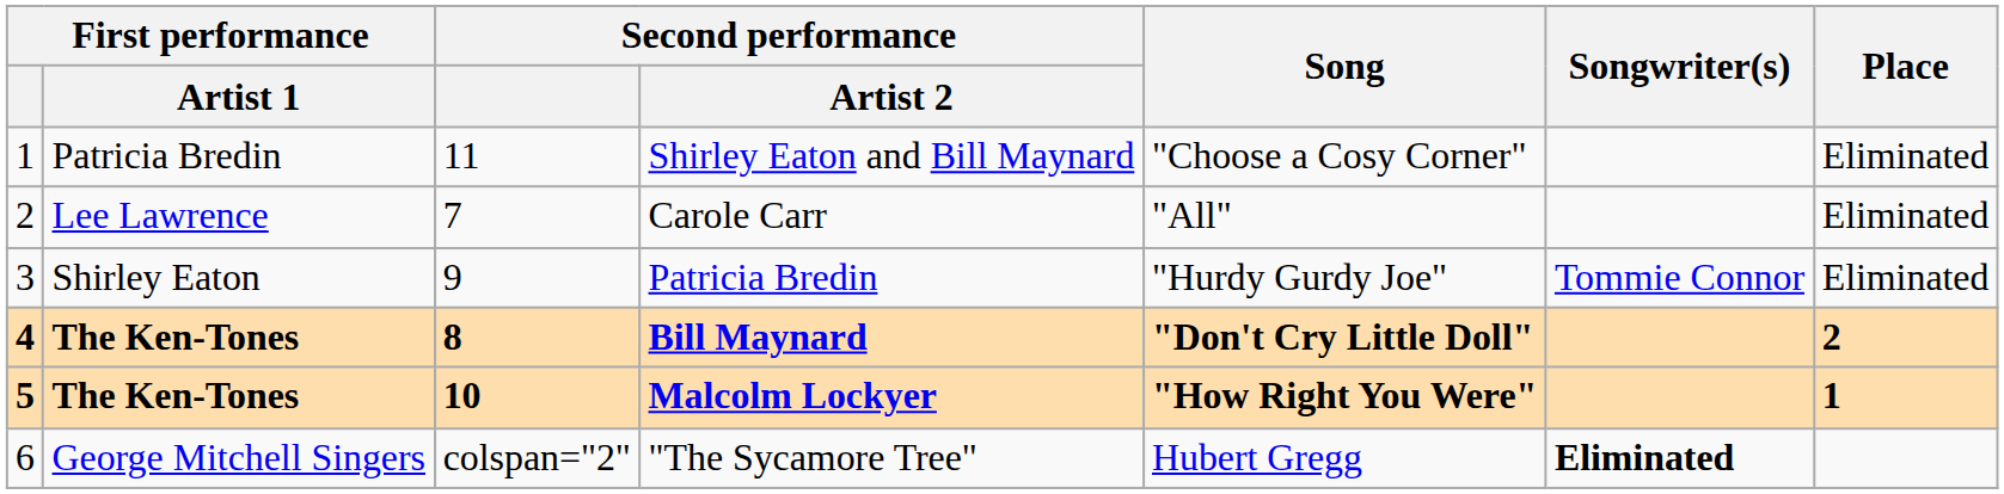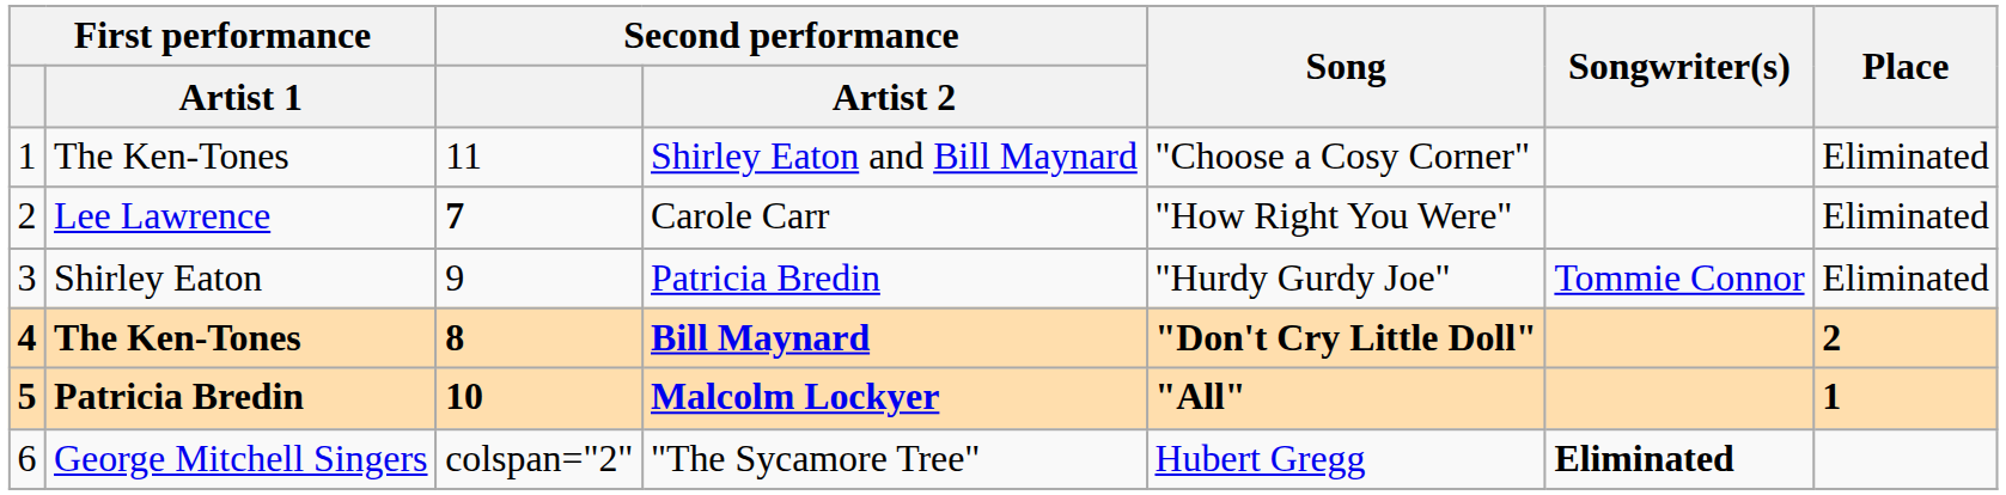Shirley Eaton and Bill Maynard | First performance / Artist 1: Patricia Bredin -> The Ken-Tones
Carole Carr | Second performance: normal -> bold
Carole Carr | Song: "All" -> "How Right You Were"
Malcolm Lockyer | First performance / Artist 1: The Ken-Tones -> Patricia Bredin
Malcolm Lockyer | Song: "How Right You Were" -> "All"
